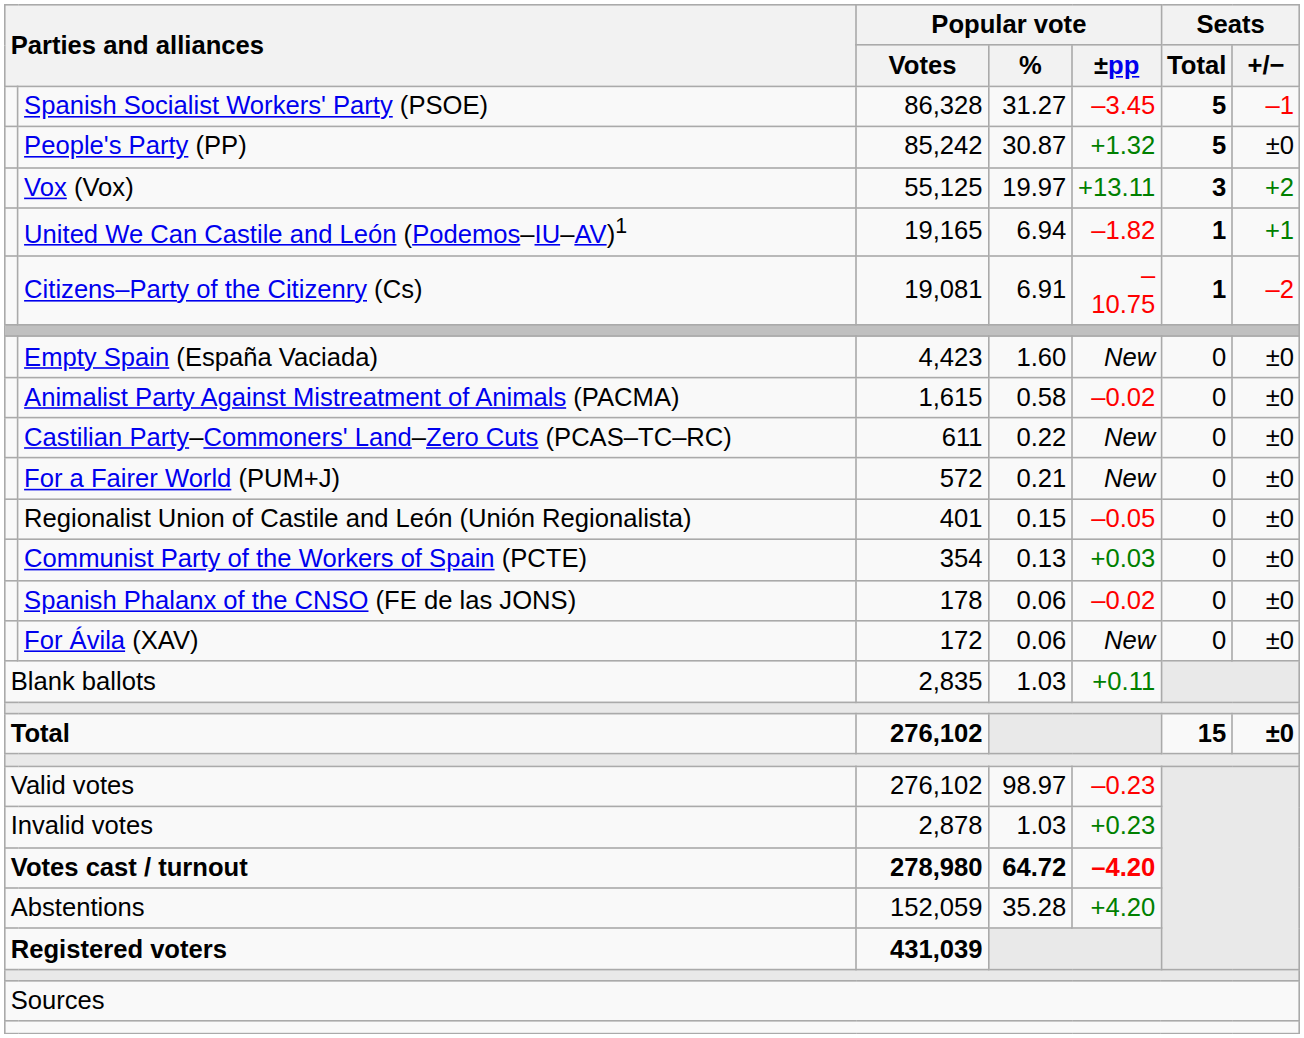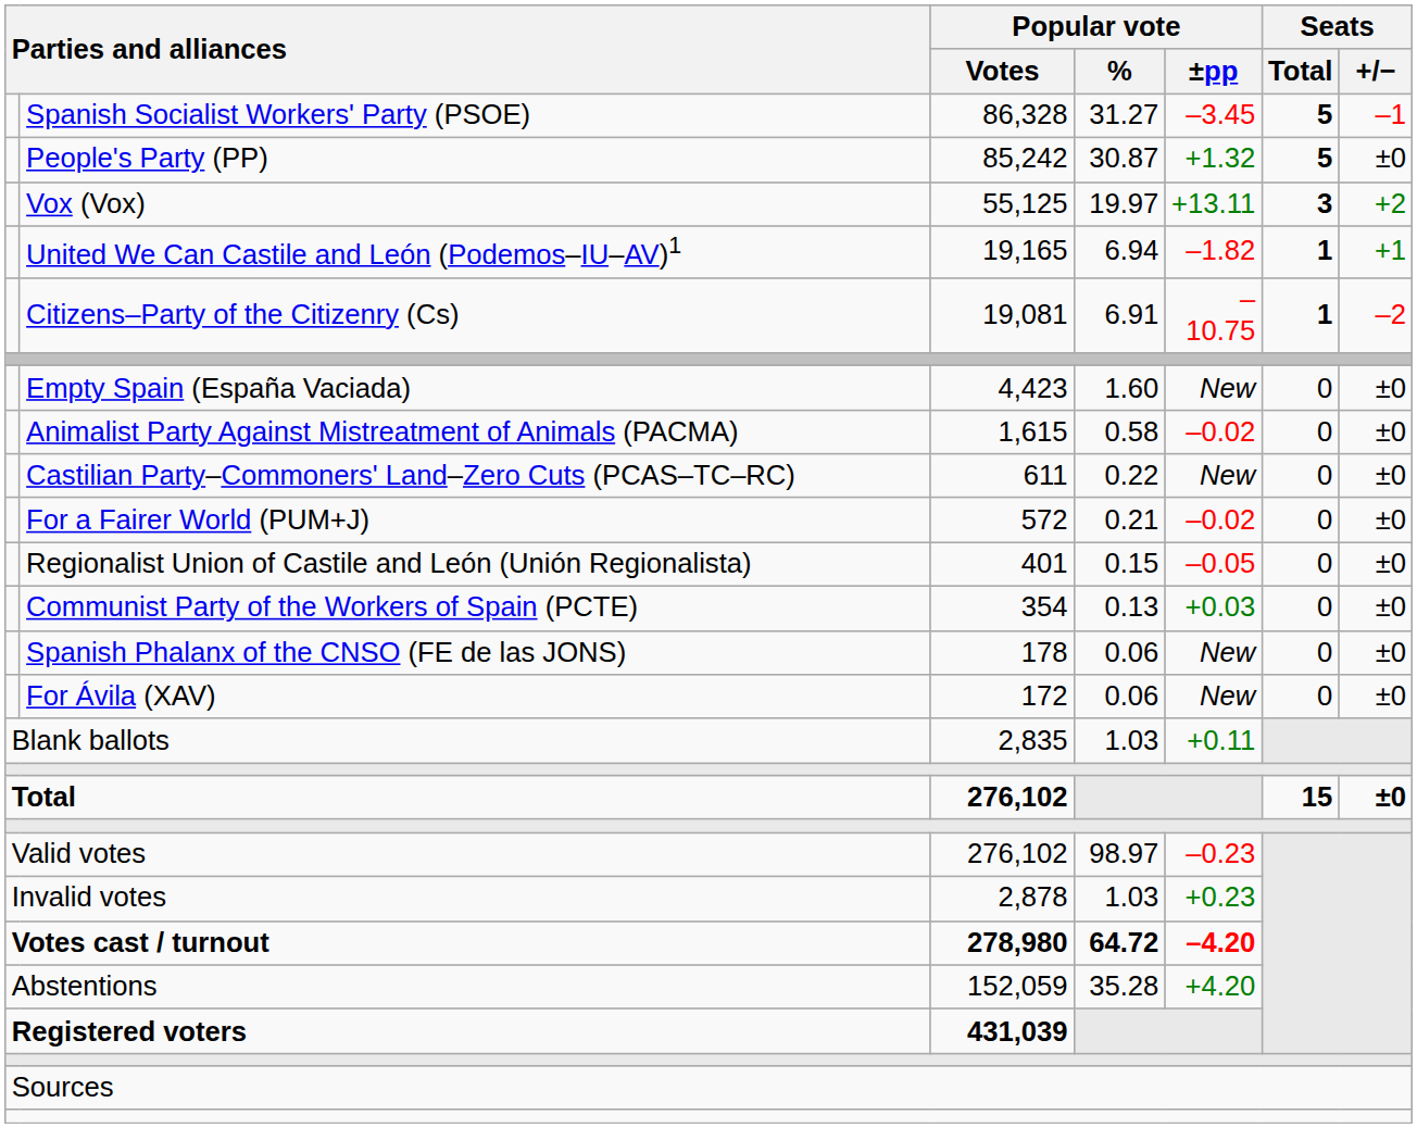For a Fairer World (PUM+J) | Popular vote / ±pp: New -> –0.02
Spanish Phalanx of the CNSO (FE de las JONS) | Popular vote / ±pp: –0.02 -> New
